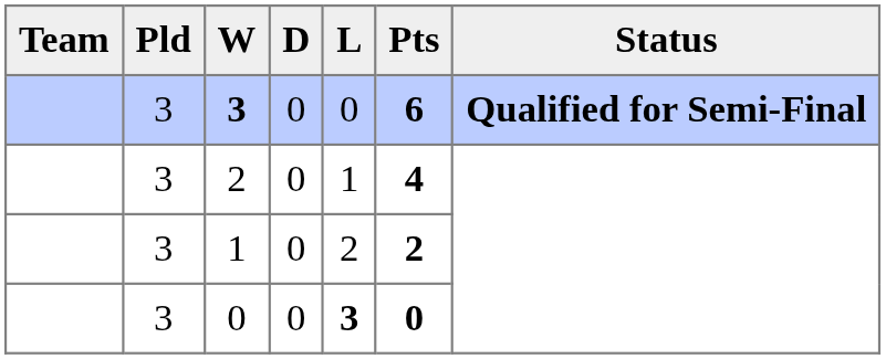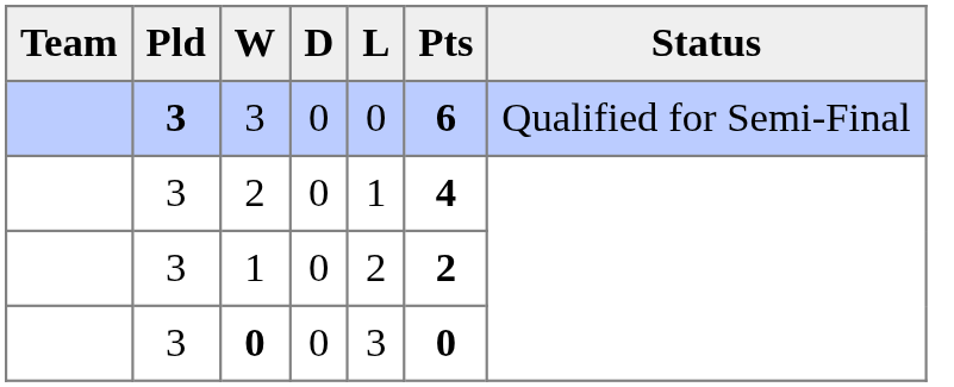row 2 | Pld: normal -> bold
row 2 | W: bold -> normal
row 2 | Status: bold -> normal
row 5 | W: normal -> bold
row 5 | L: bold -> normal
